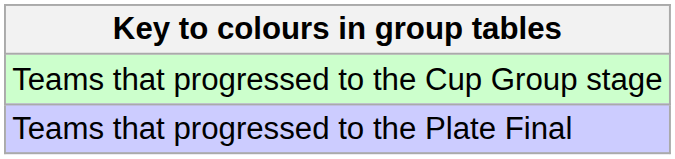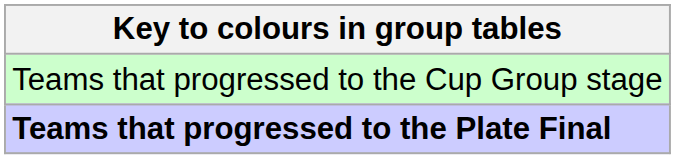row 3 | column 1: normal -> bold
